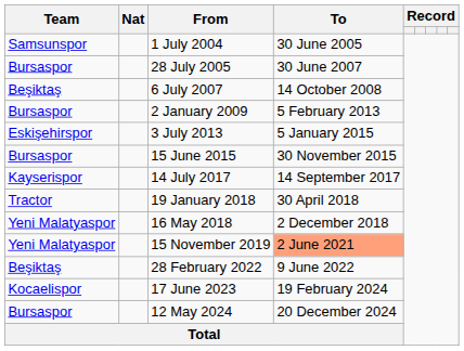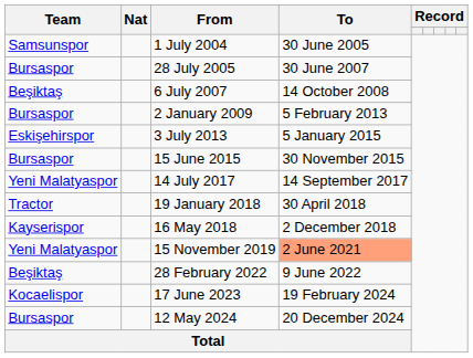14 July 2017 | Team: Kayserispor -> Yeni Malatyaspor
16 May 2018 | Team: Yeni Malatyaspor -> Kayserispor
